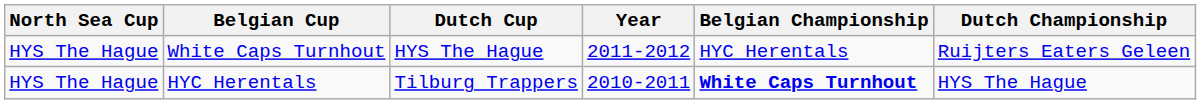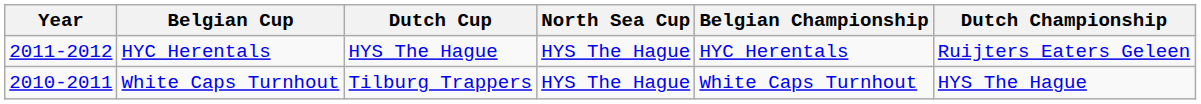columns swapped: Year <-> North Sea Cup
row 2 | Belgian Cup: White Caps Turnhout -> HYC Herentals
row 3 | Belgian Cup: HYC Herentals -> White Caps Turnhout
row 3 | Belgian Championship: bold -> normal
